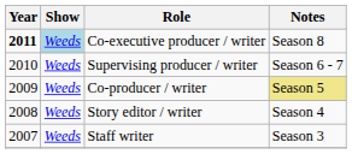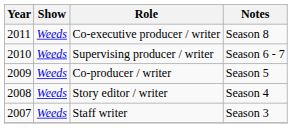Co-executive producer / writer | Year: bold -> normal
Co-executive producer / writer | Show: lightblue background -> no background
Co-producer / writer | Notes: khaki background -> no background
